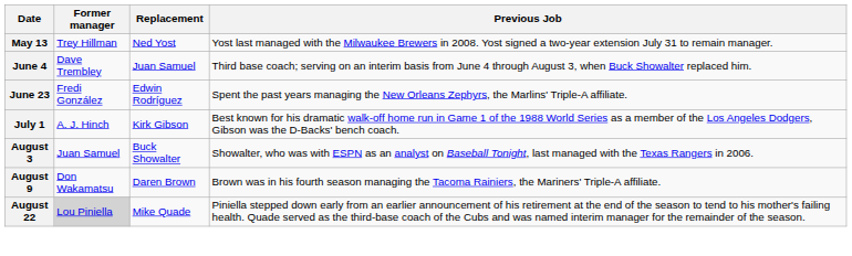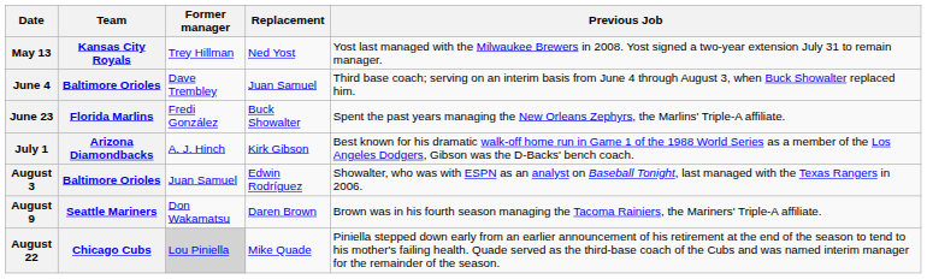+ column: Team | Kansas City Royals | Baltimore Orioles | Florida Marlins | Arizona Diamondbacks | Baltimore Orioles | Seattle Mariners | Chicago Cubs
June 23 | Replacement: Edwin Rodríguez -> Buck Showalter
August 3 | Replacement: Buck Showalter -> Edwin Rodríguez
